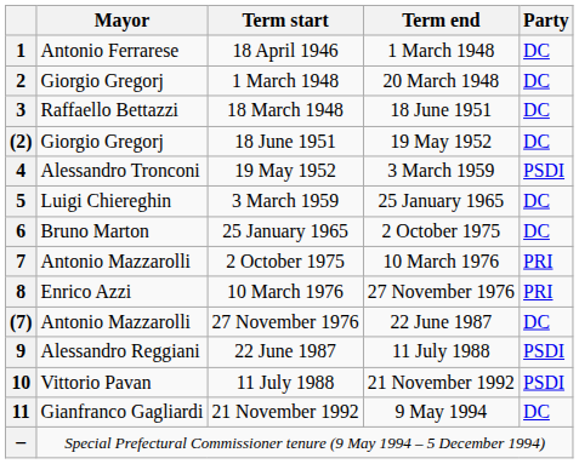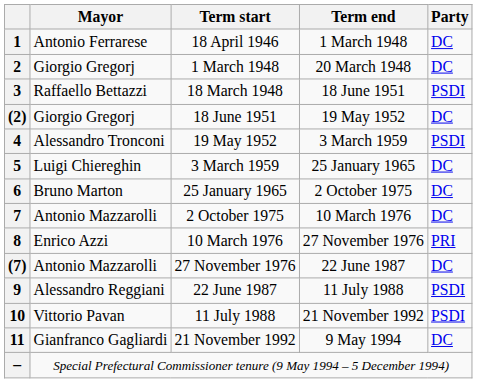3 | Party: DC -> PSDI
7 | Party: PRI -> DC
